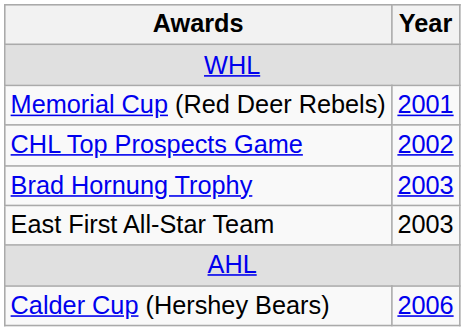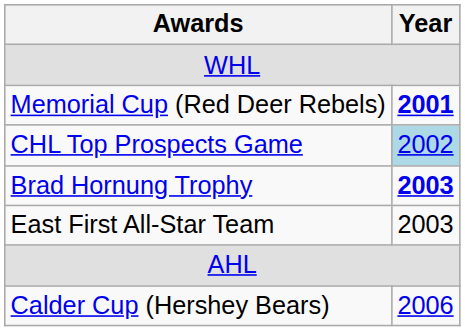Memorial Cup (Red Deer Rebels) | Year: normal -> bold
CHL Top Prospects Game | Year: no background -> lightblue background
Brad Hornung Trophy | Year: normal -> bold
